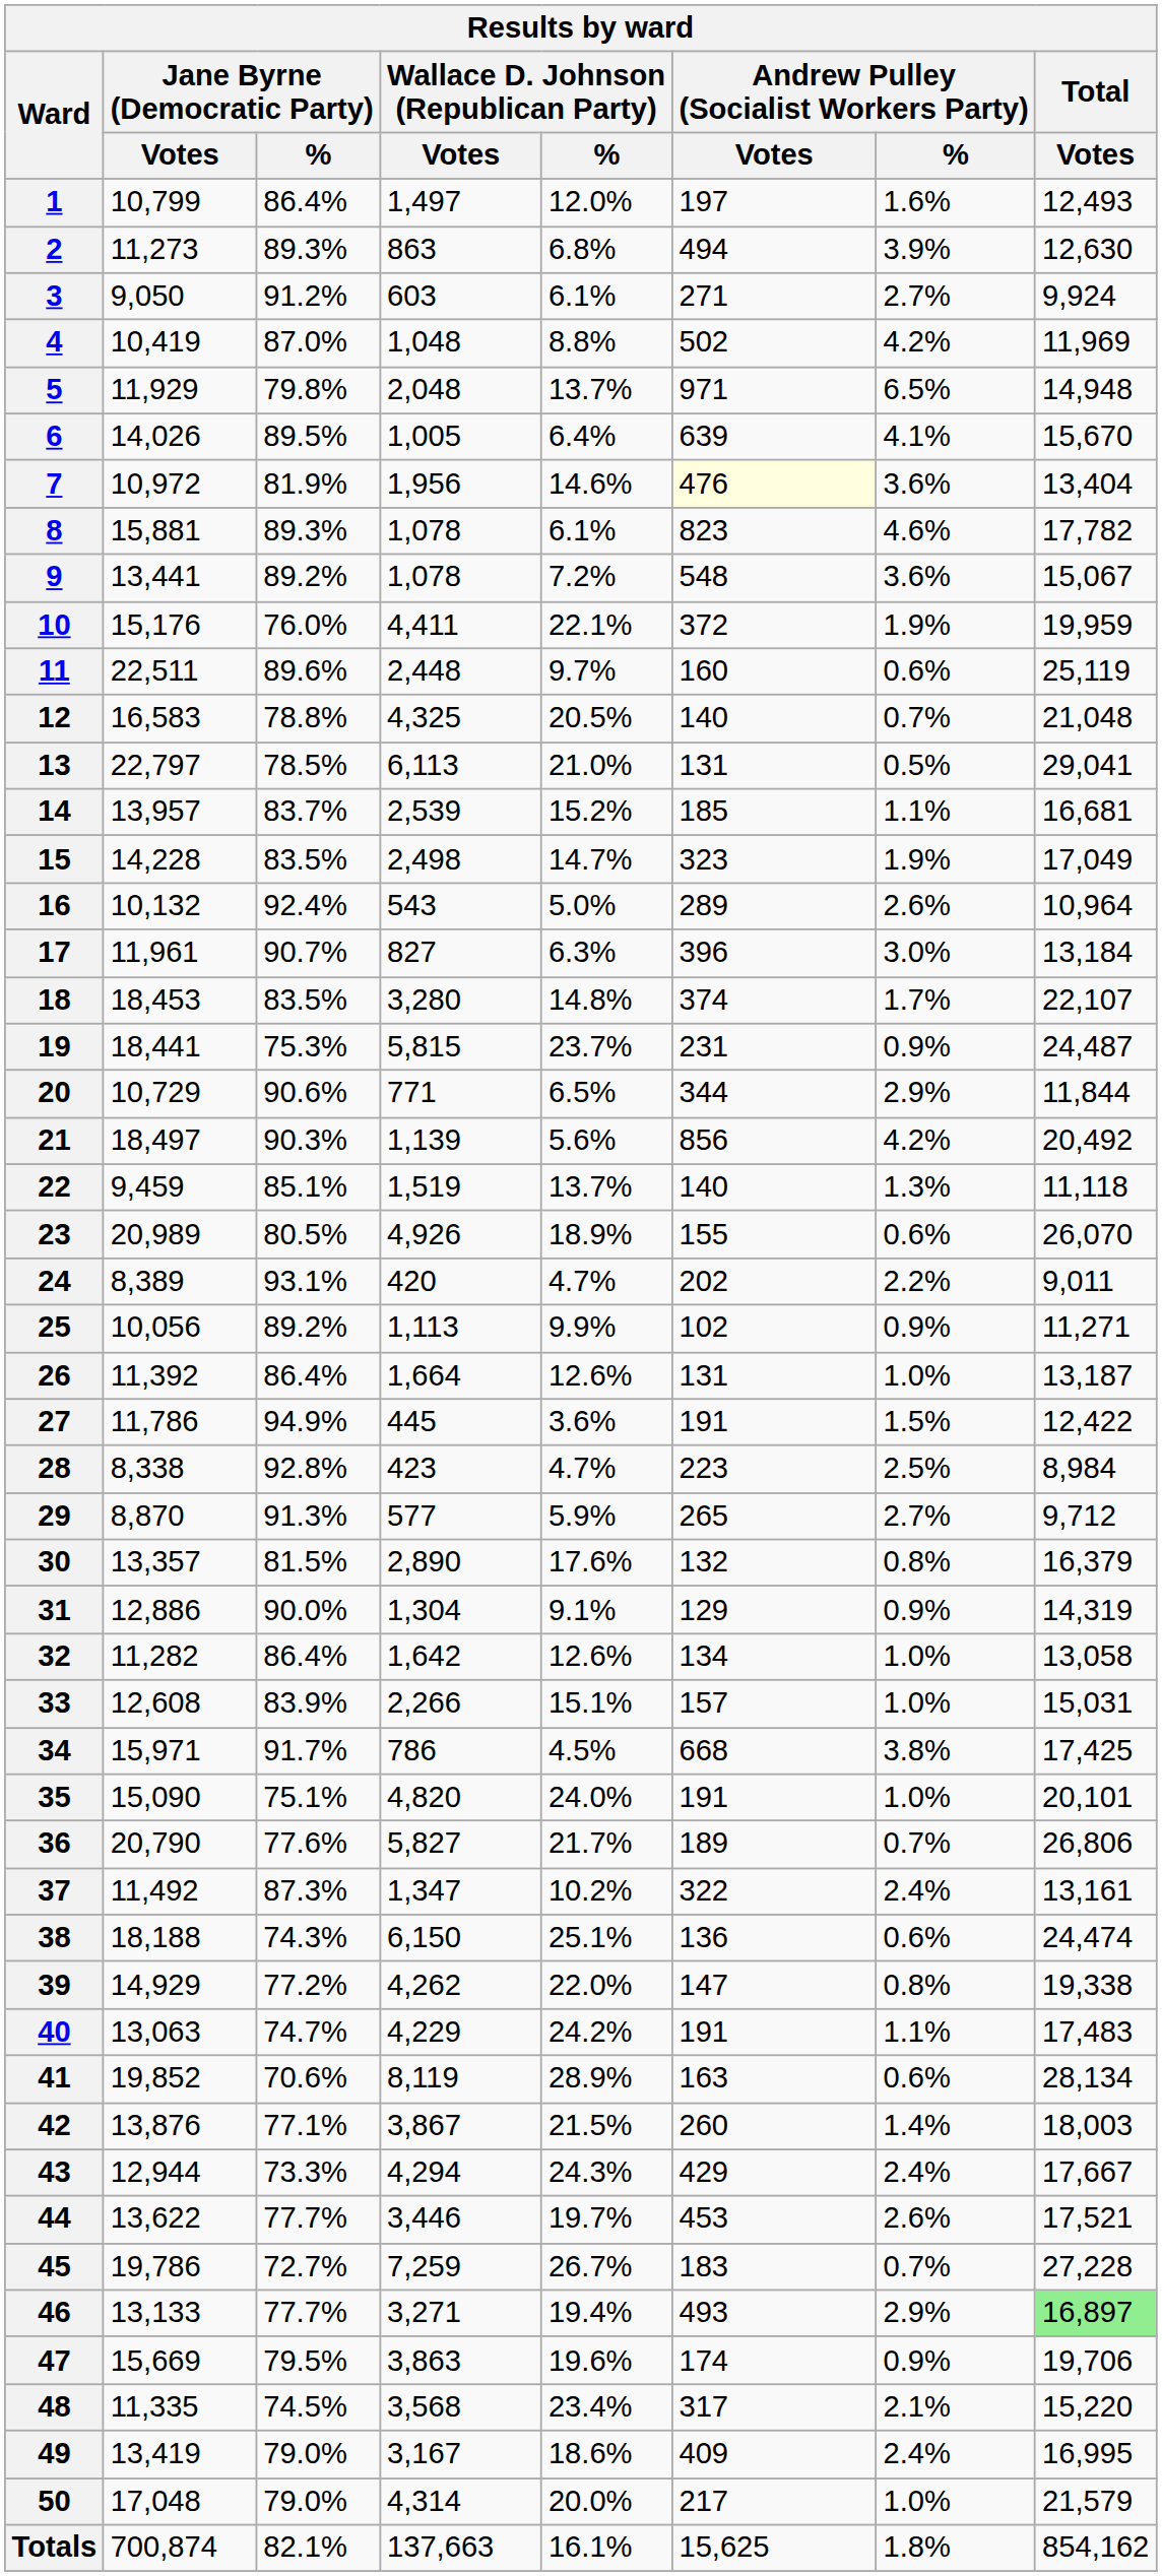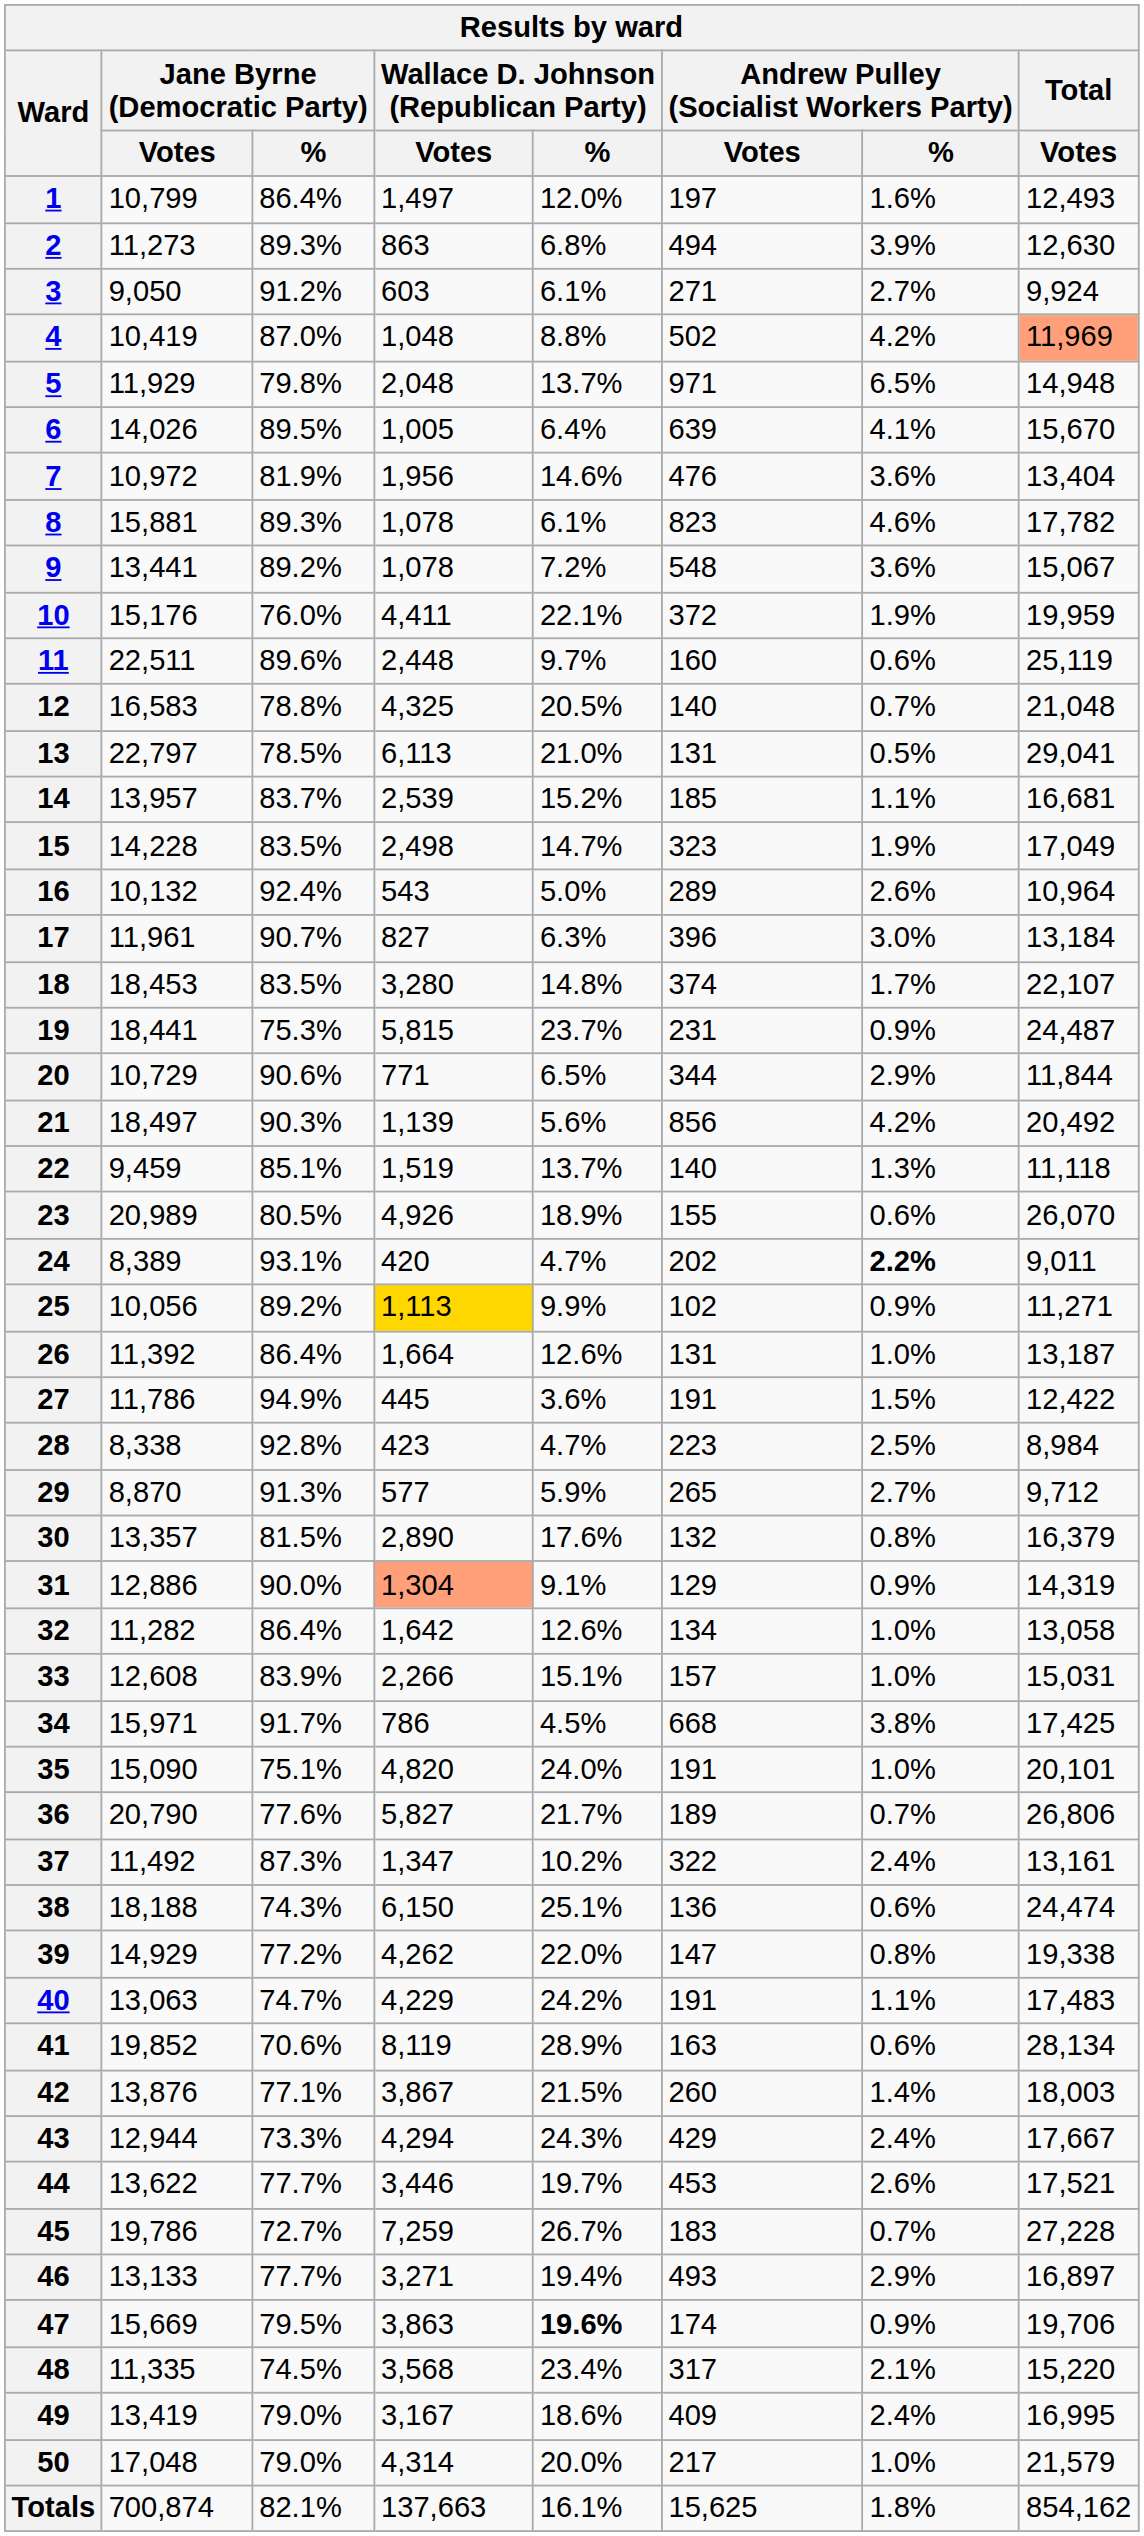4 | Total / Votes: no background -> lightsalmon background
7 | Andrew Pulley (Socialist Workers Party) / Votes: lightyellow background -> no background
24 | Andrew Pulley (Socialist Workers Party) / %: normal -> bold
25 | Wallace D. Johnson (Republican Party) / Votes: no background -> gold background
31 | Wallace D. Johnson (Republican Party) / Votes: no background -> lightsalmon background
46 | Total / Votes: lightgreen background -> no background
47 | Wallace D. Johnson (Republican Party) / %: normal -> bold
